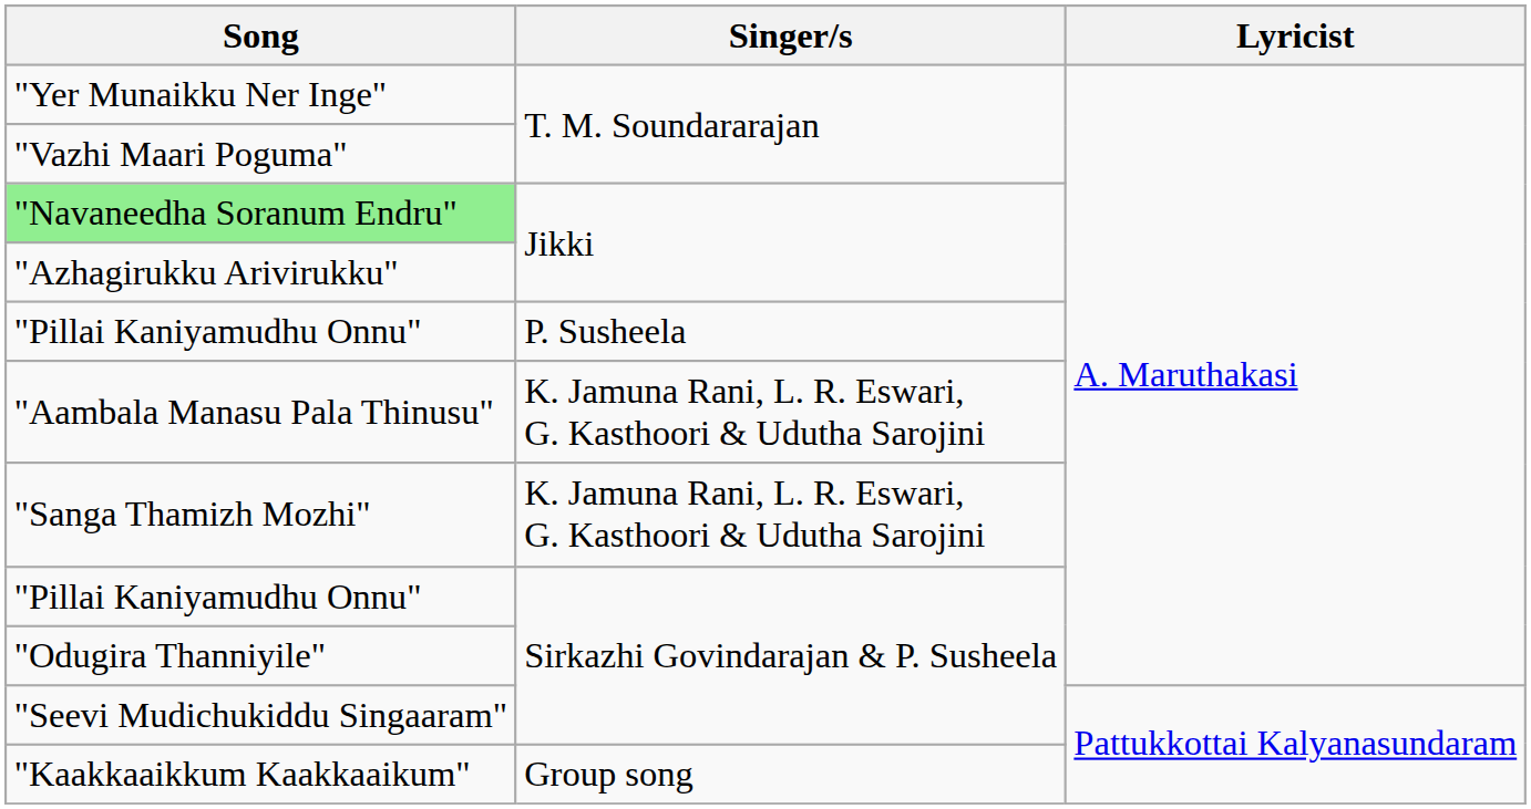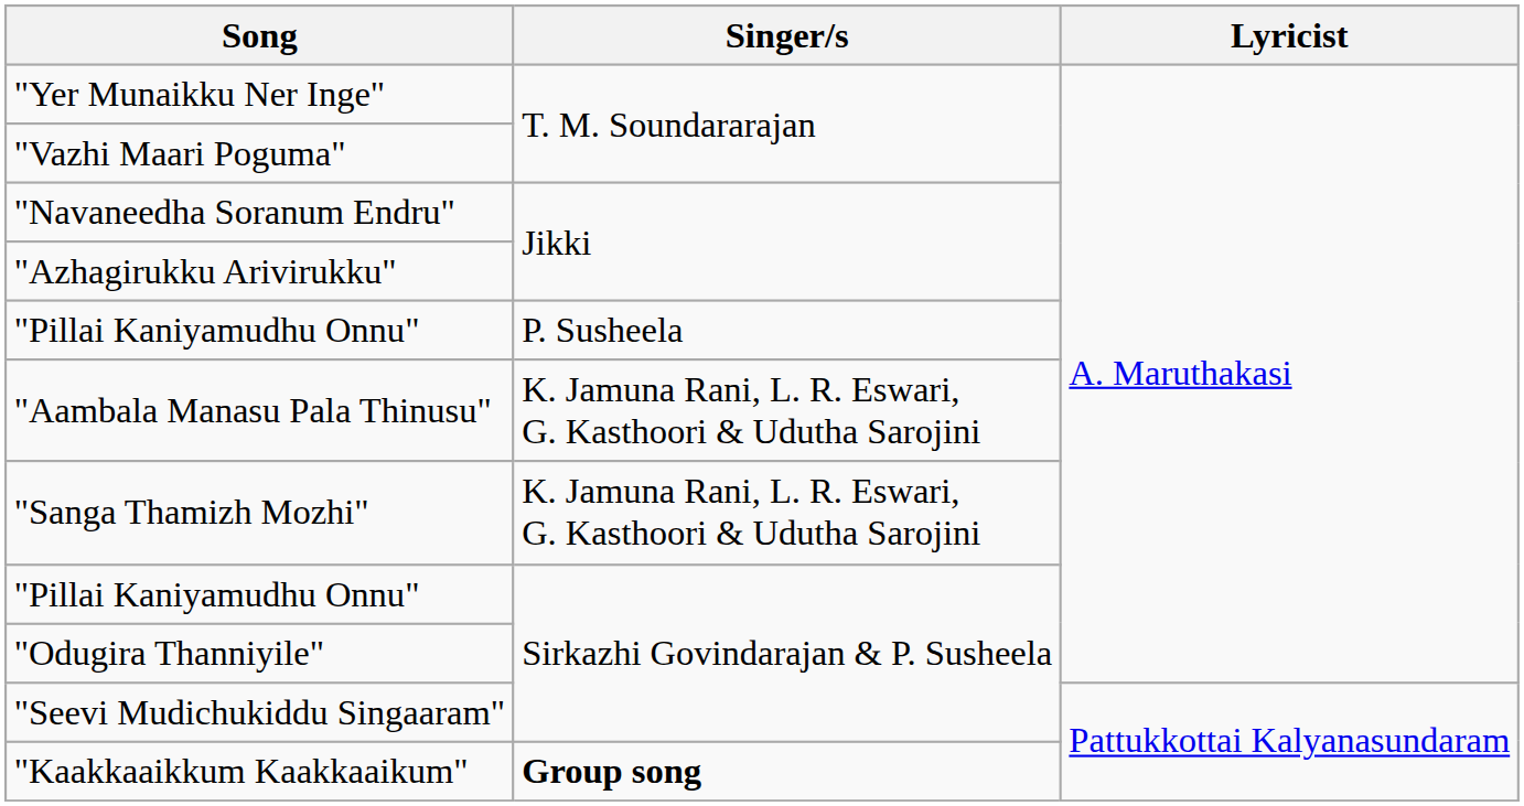"Navaneedha Soranum Endru" | Song: lightgreen background -> no background
"Kaakkaaikkum Kaakkaaikum" | Singer/s: normal -> bold
